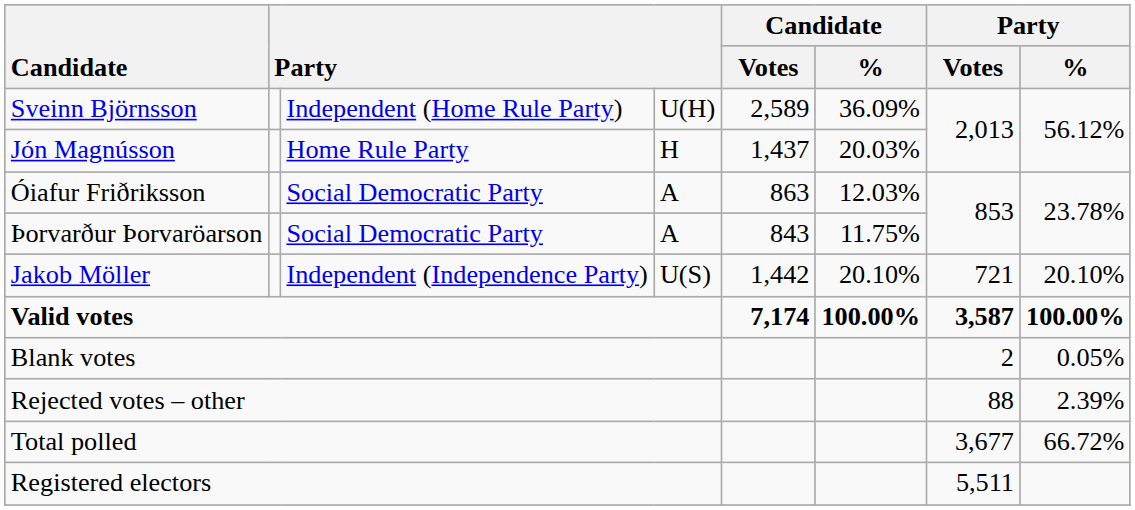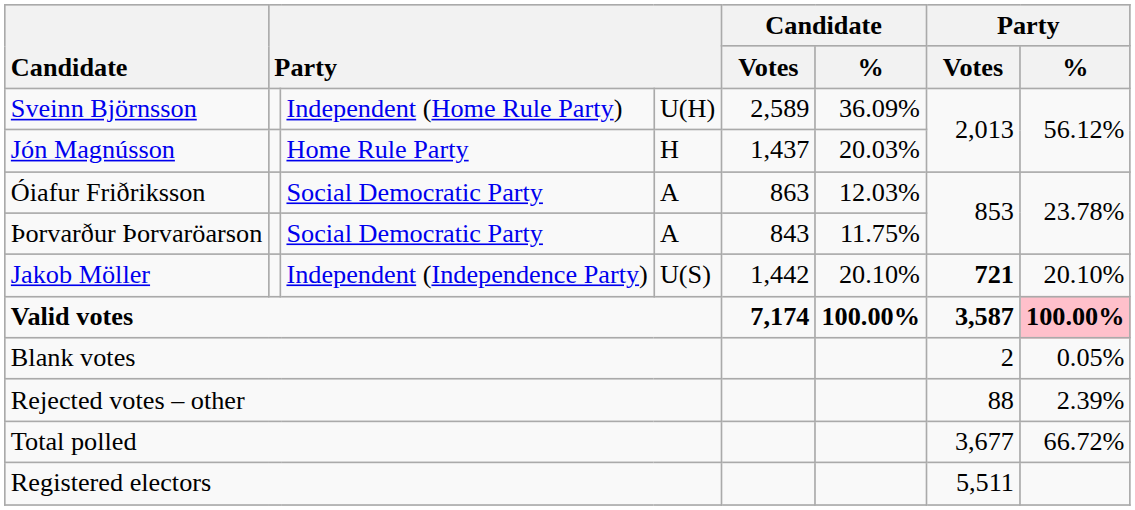Jakob Möller | Party / Votes: normal -> bold
Valid votes | Party / %: no background -> pink background
